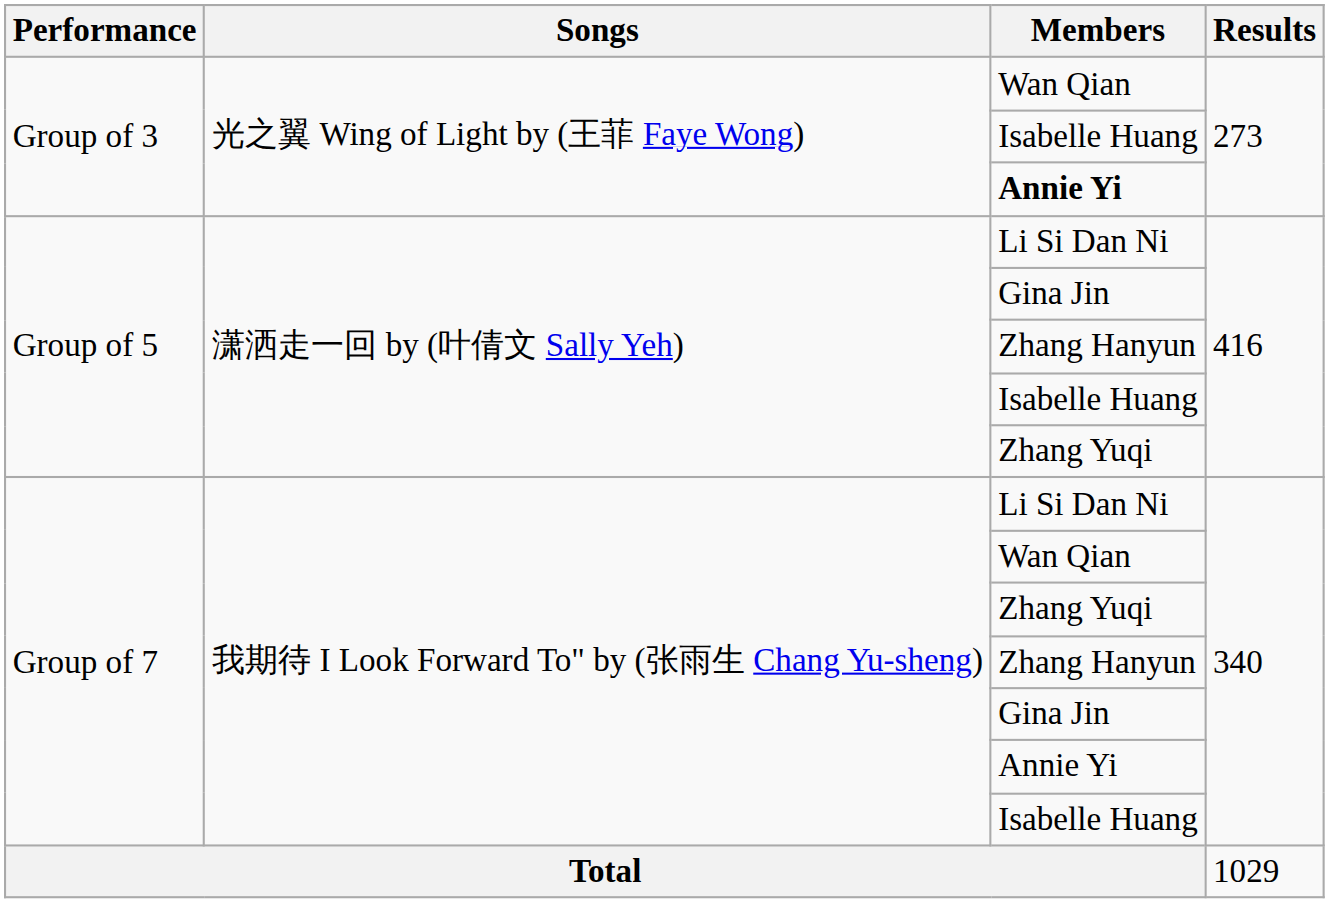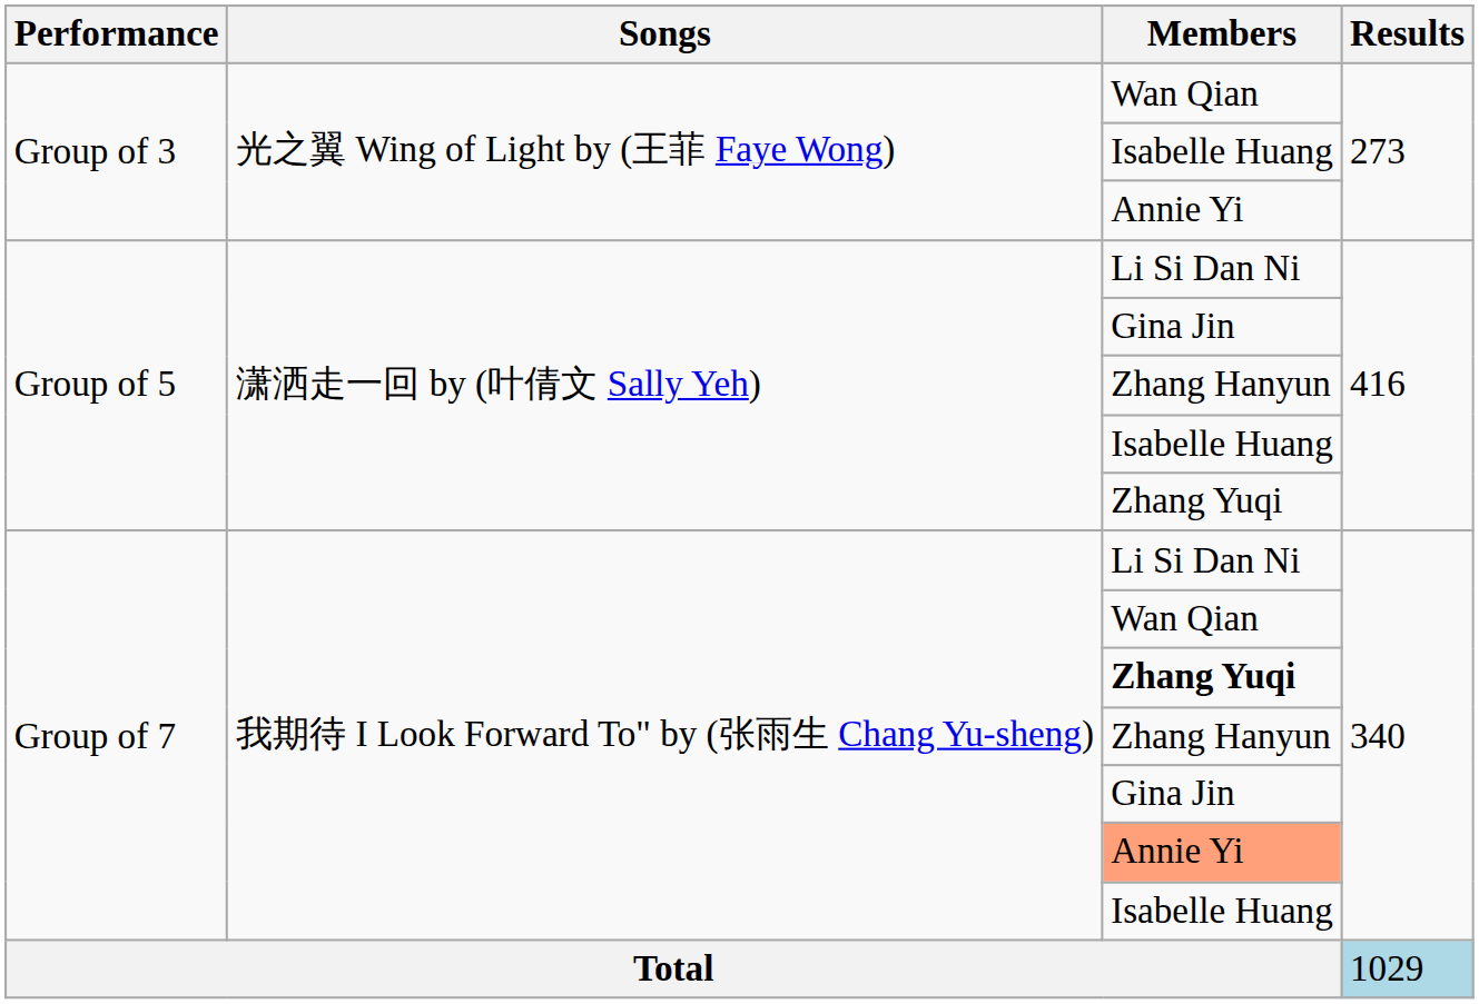Group of 3 / Annie Yi | Members: bold -> normal
Group of 7 / Zhang Yuqi | Members: normal -> bold
Group of 7 / Annie Yi | Members: no background -> lightsalmon background
Total | Results: no background -> lightblue background
